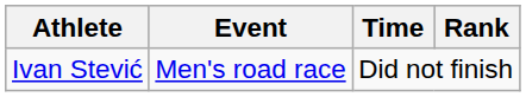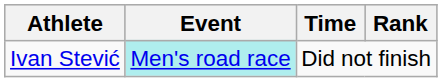Ivan Stević | Event: no background -> paleturquoise background
